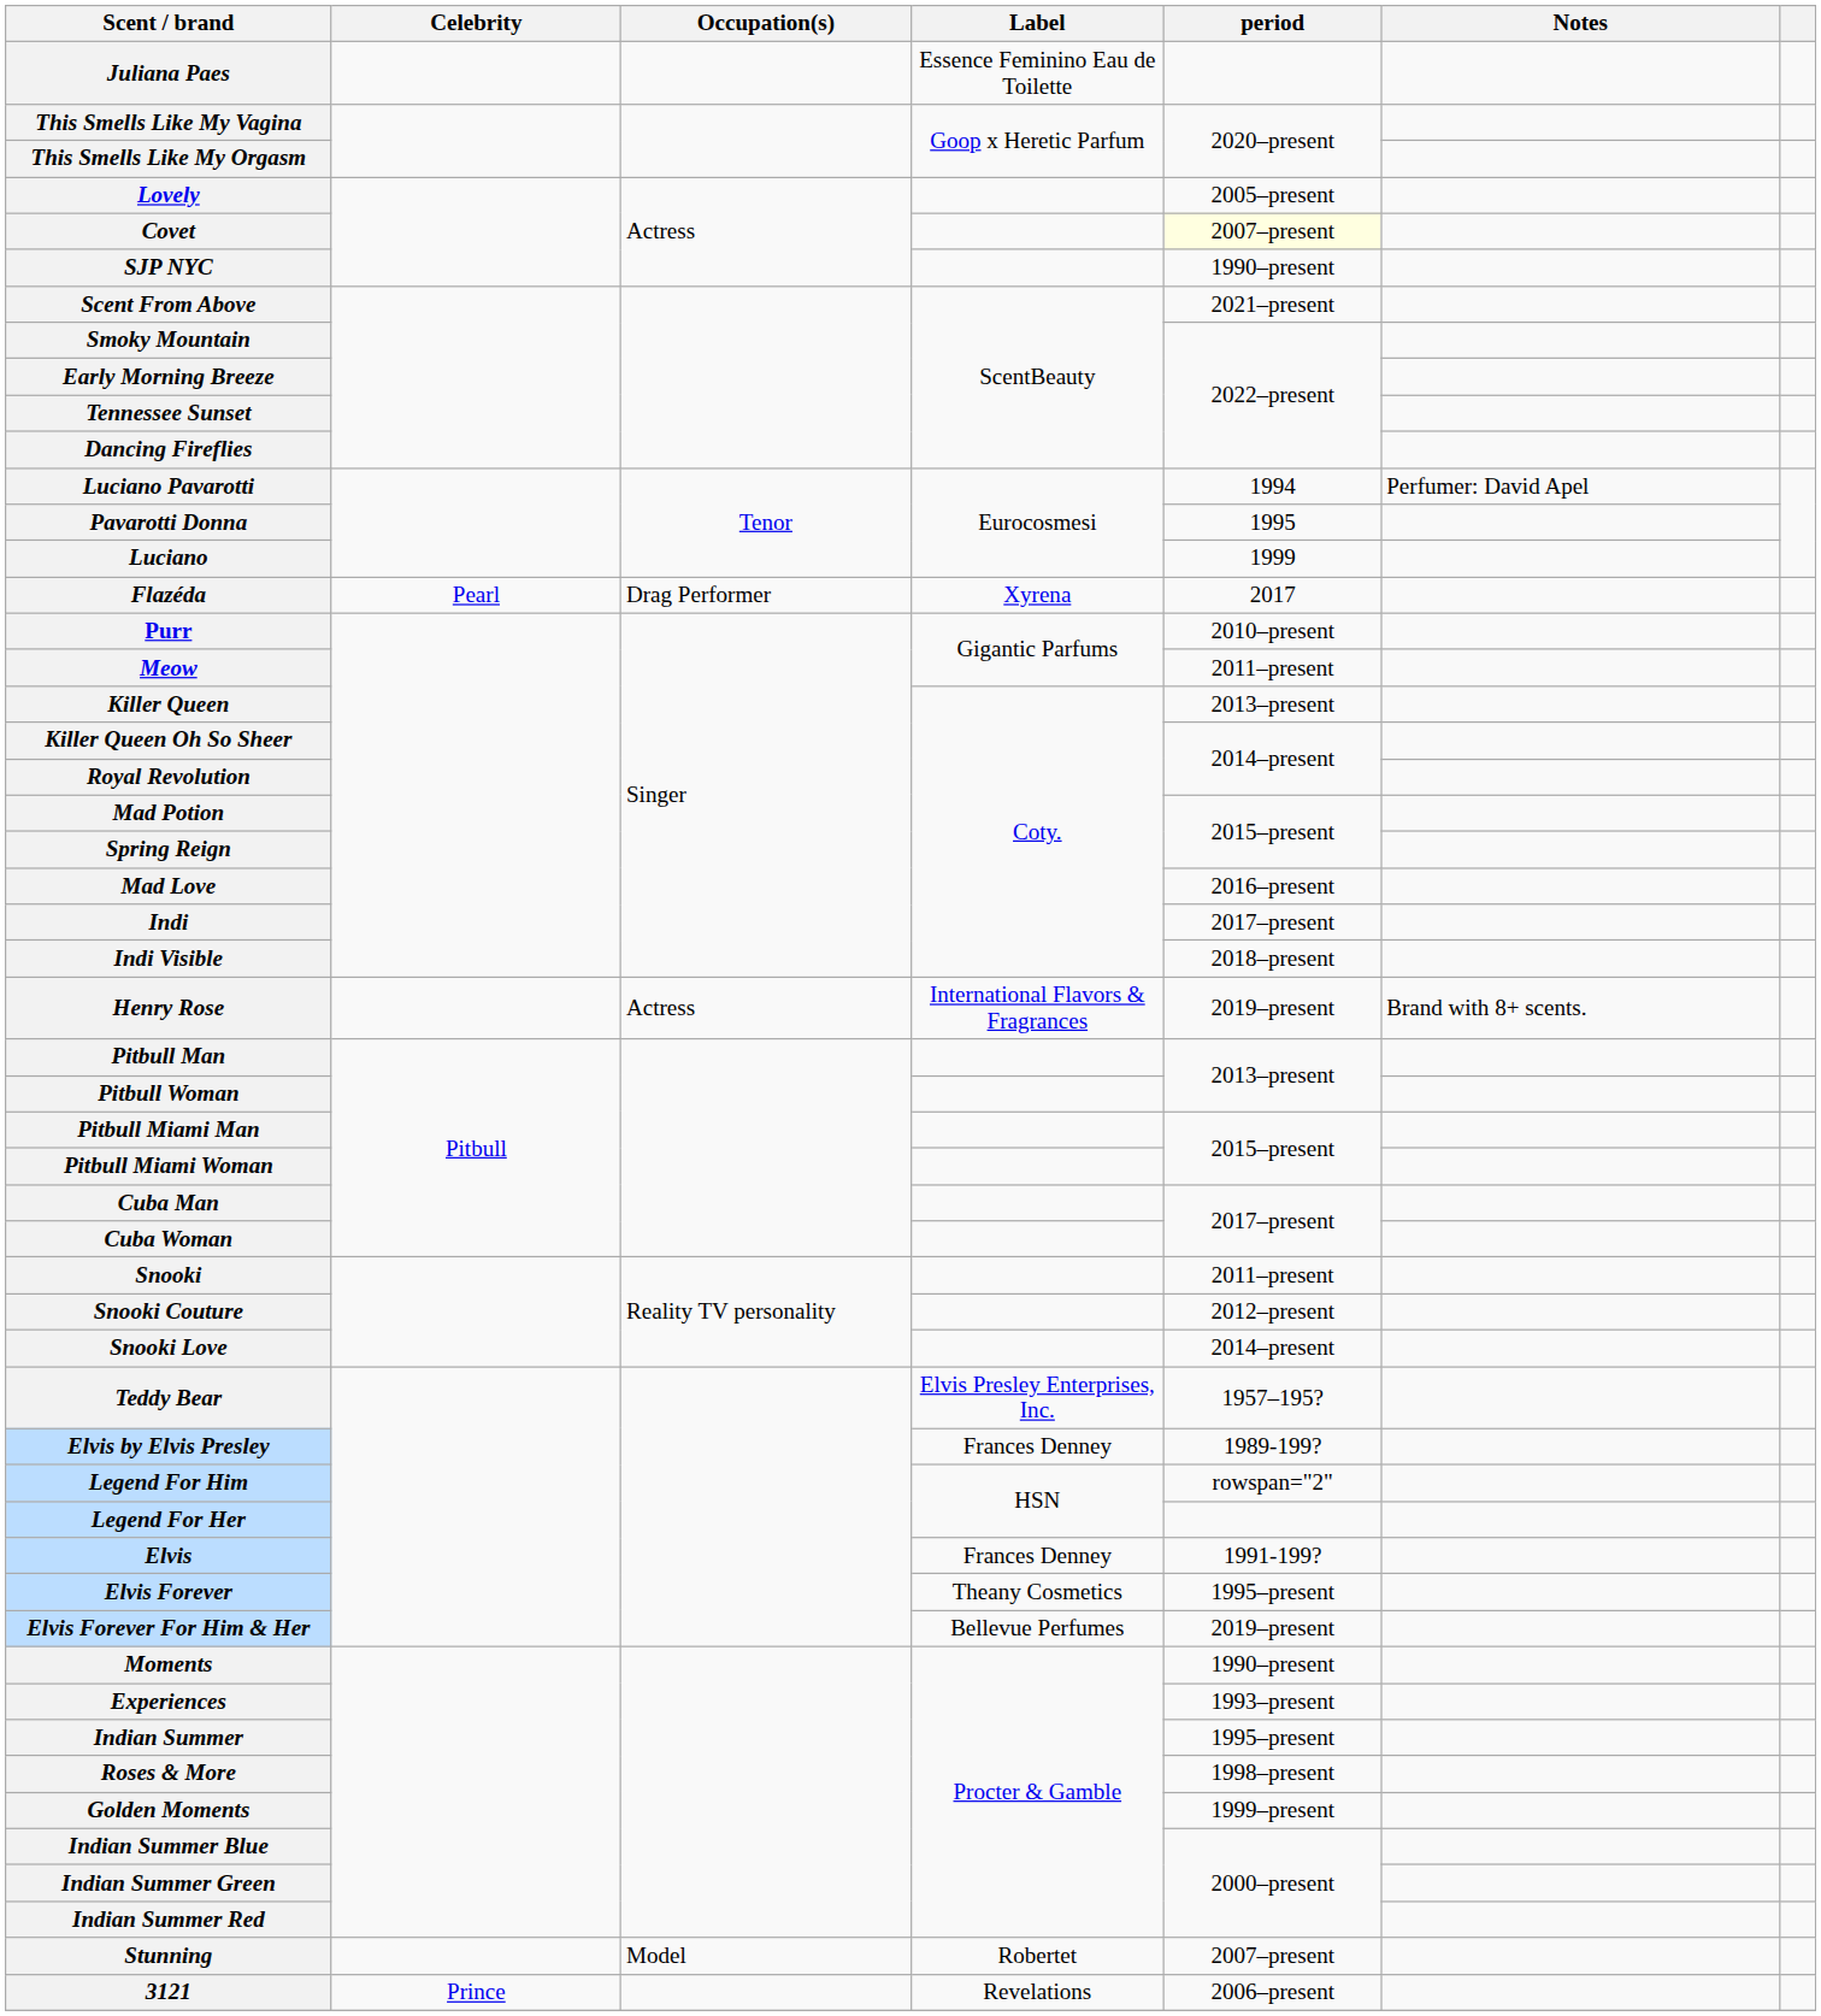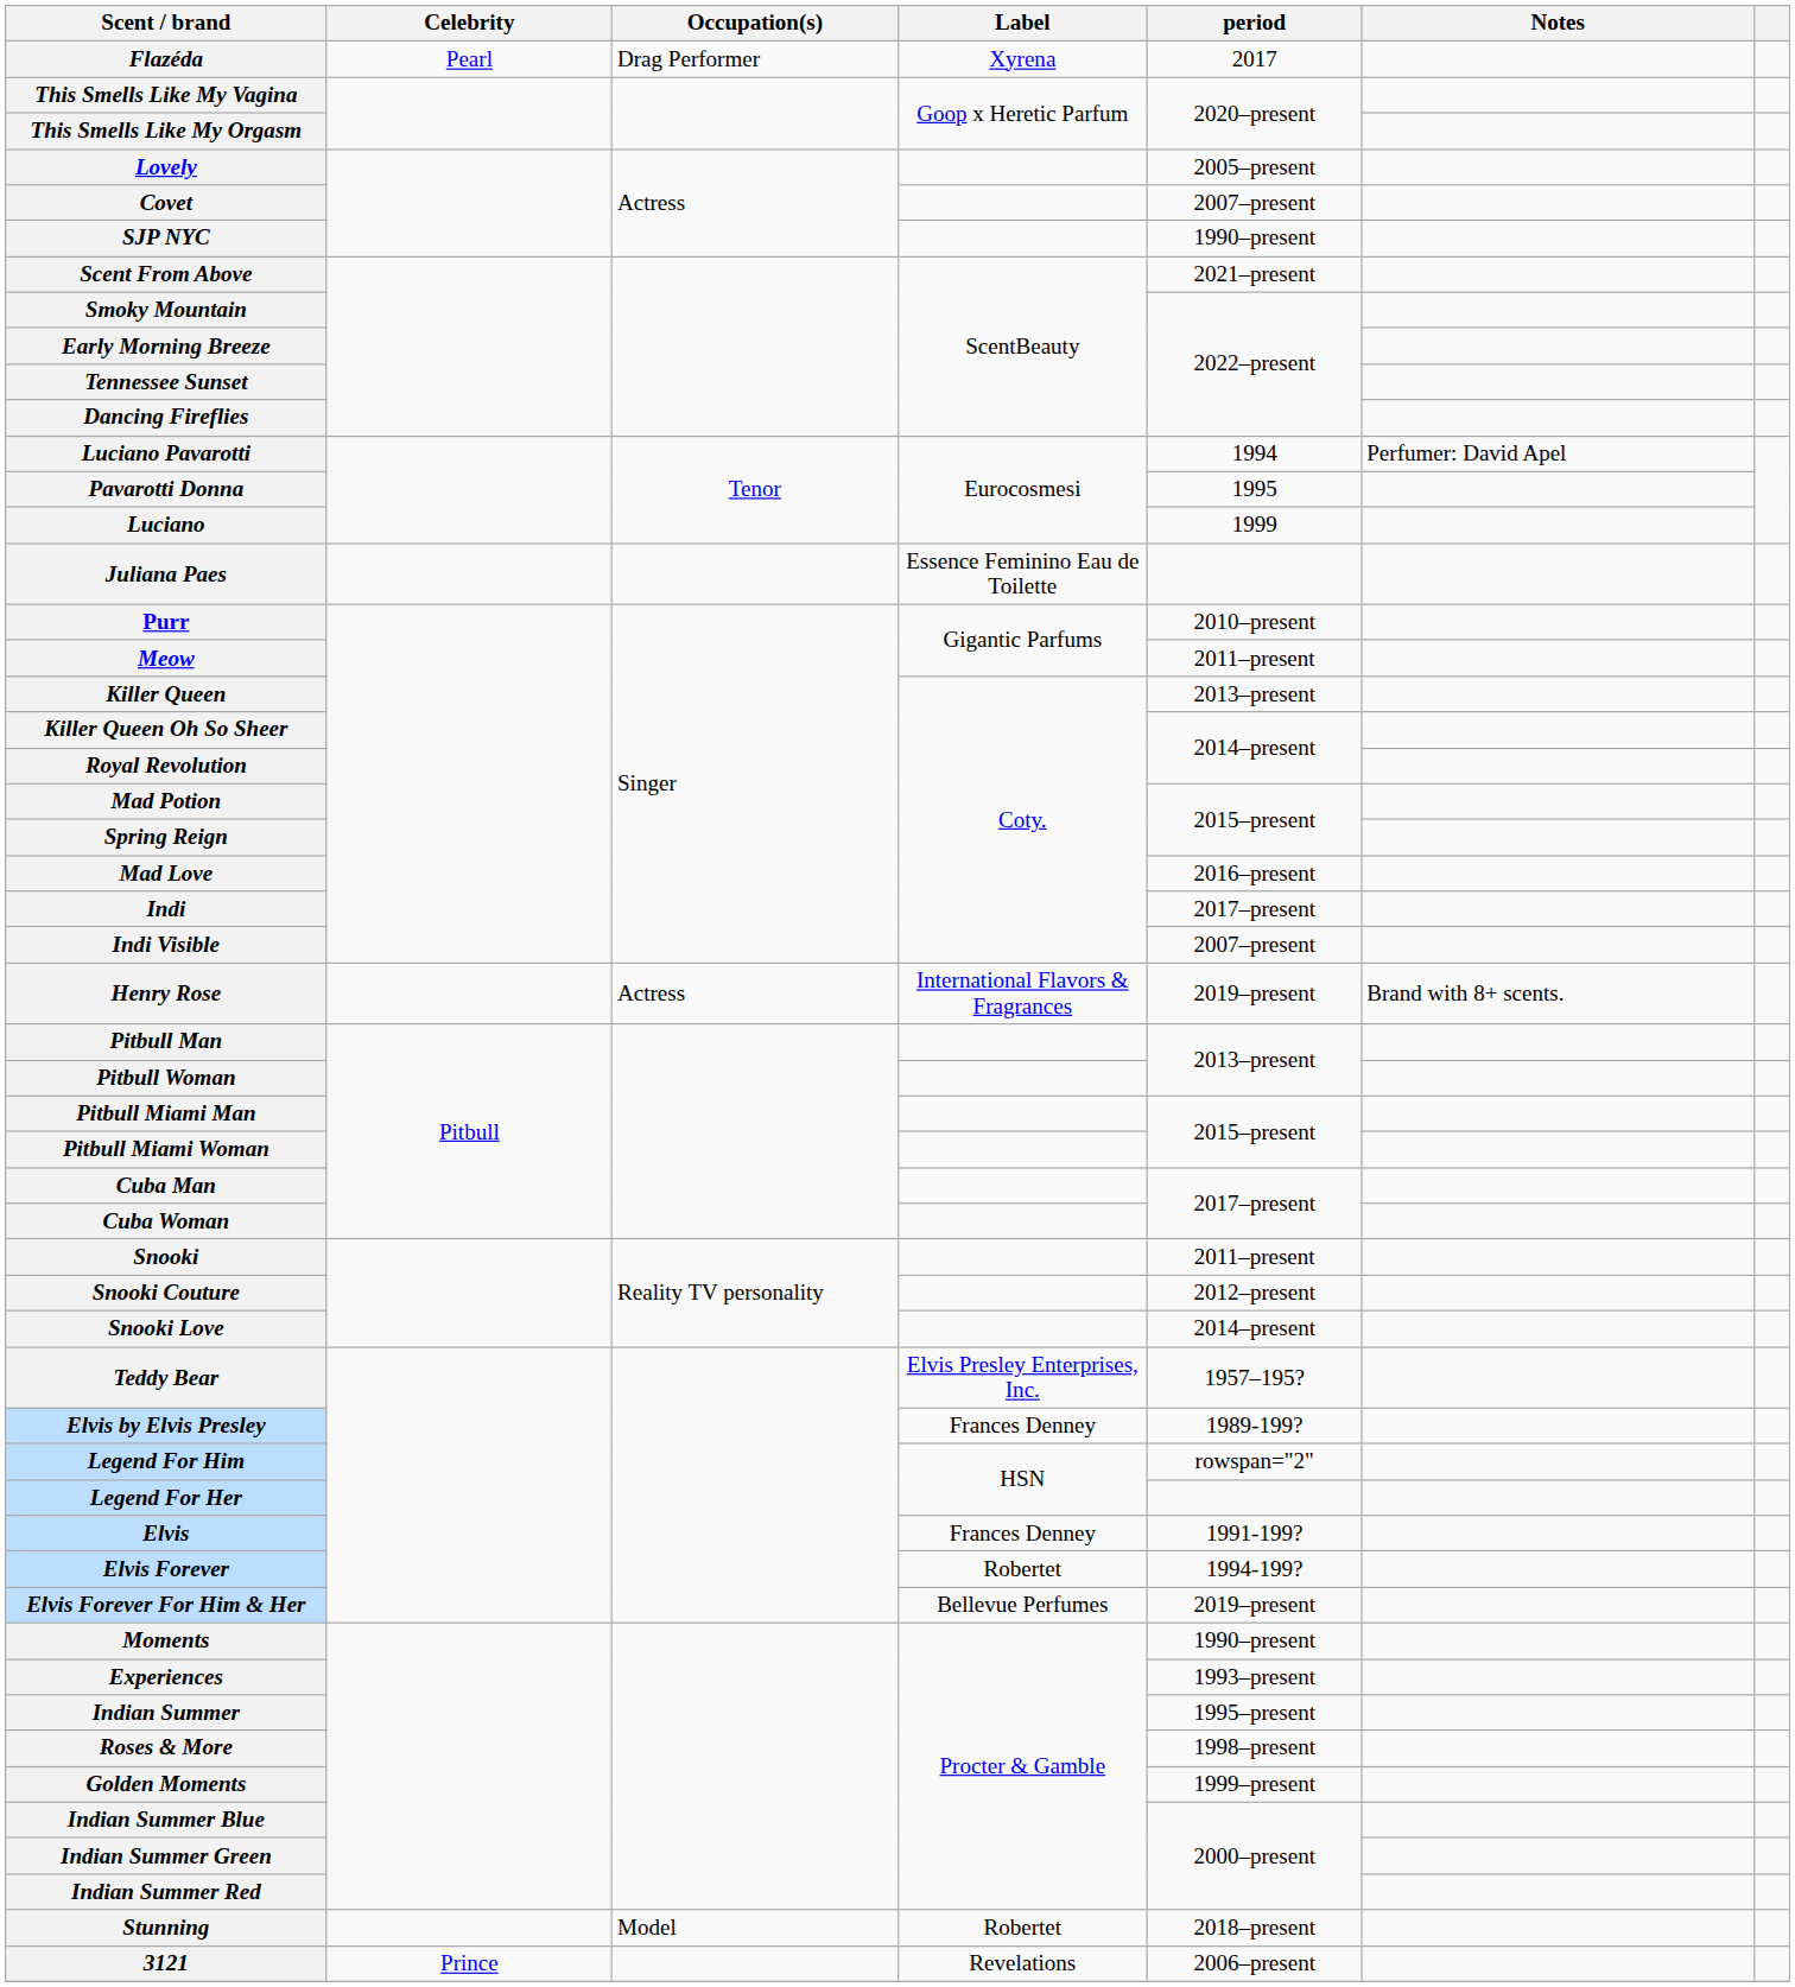rows swapped: Juliana Paes <-> Flazéda
Covet | period: lightyellow background -> no background
Indi Visible | period: 2018–present -> 2007–present
Elvis Forever | Label: Theany Cosmetics -> Robertet
Elvis Forever | period: 1995–present -> 1994-199?
Stunning | period: 2007–present -> 2018–present
